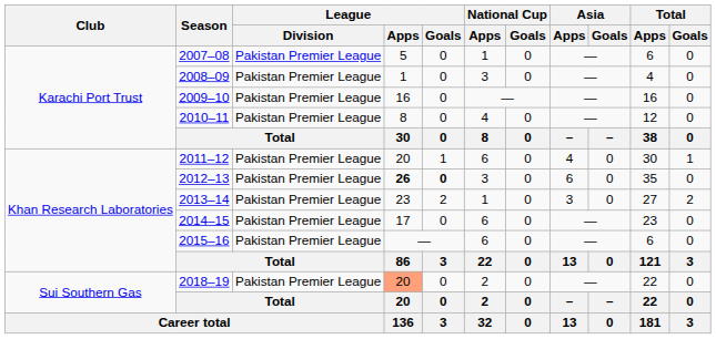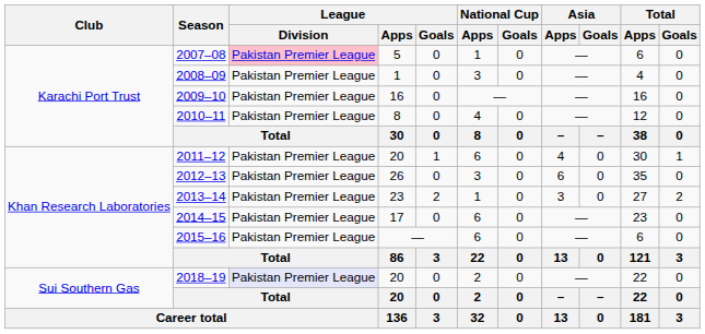2007–08 | League / Division: no background -> pink background
2012–13 | League / Apps: bold -> normal
2012–13 | League / Goals: bold -> normal
2018–19 | League / Division: no background -> lavender background
2018–19 | League / Apps: lightsalmon background -> no background
